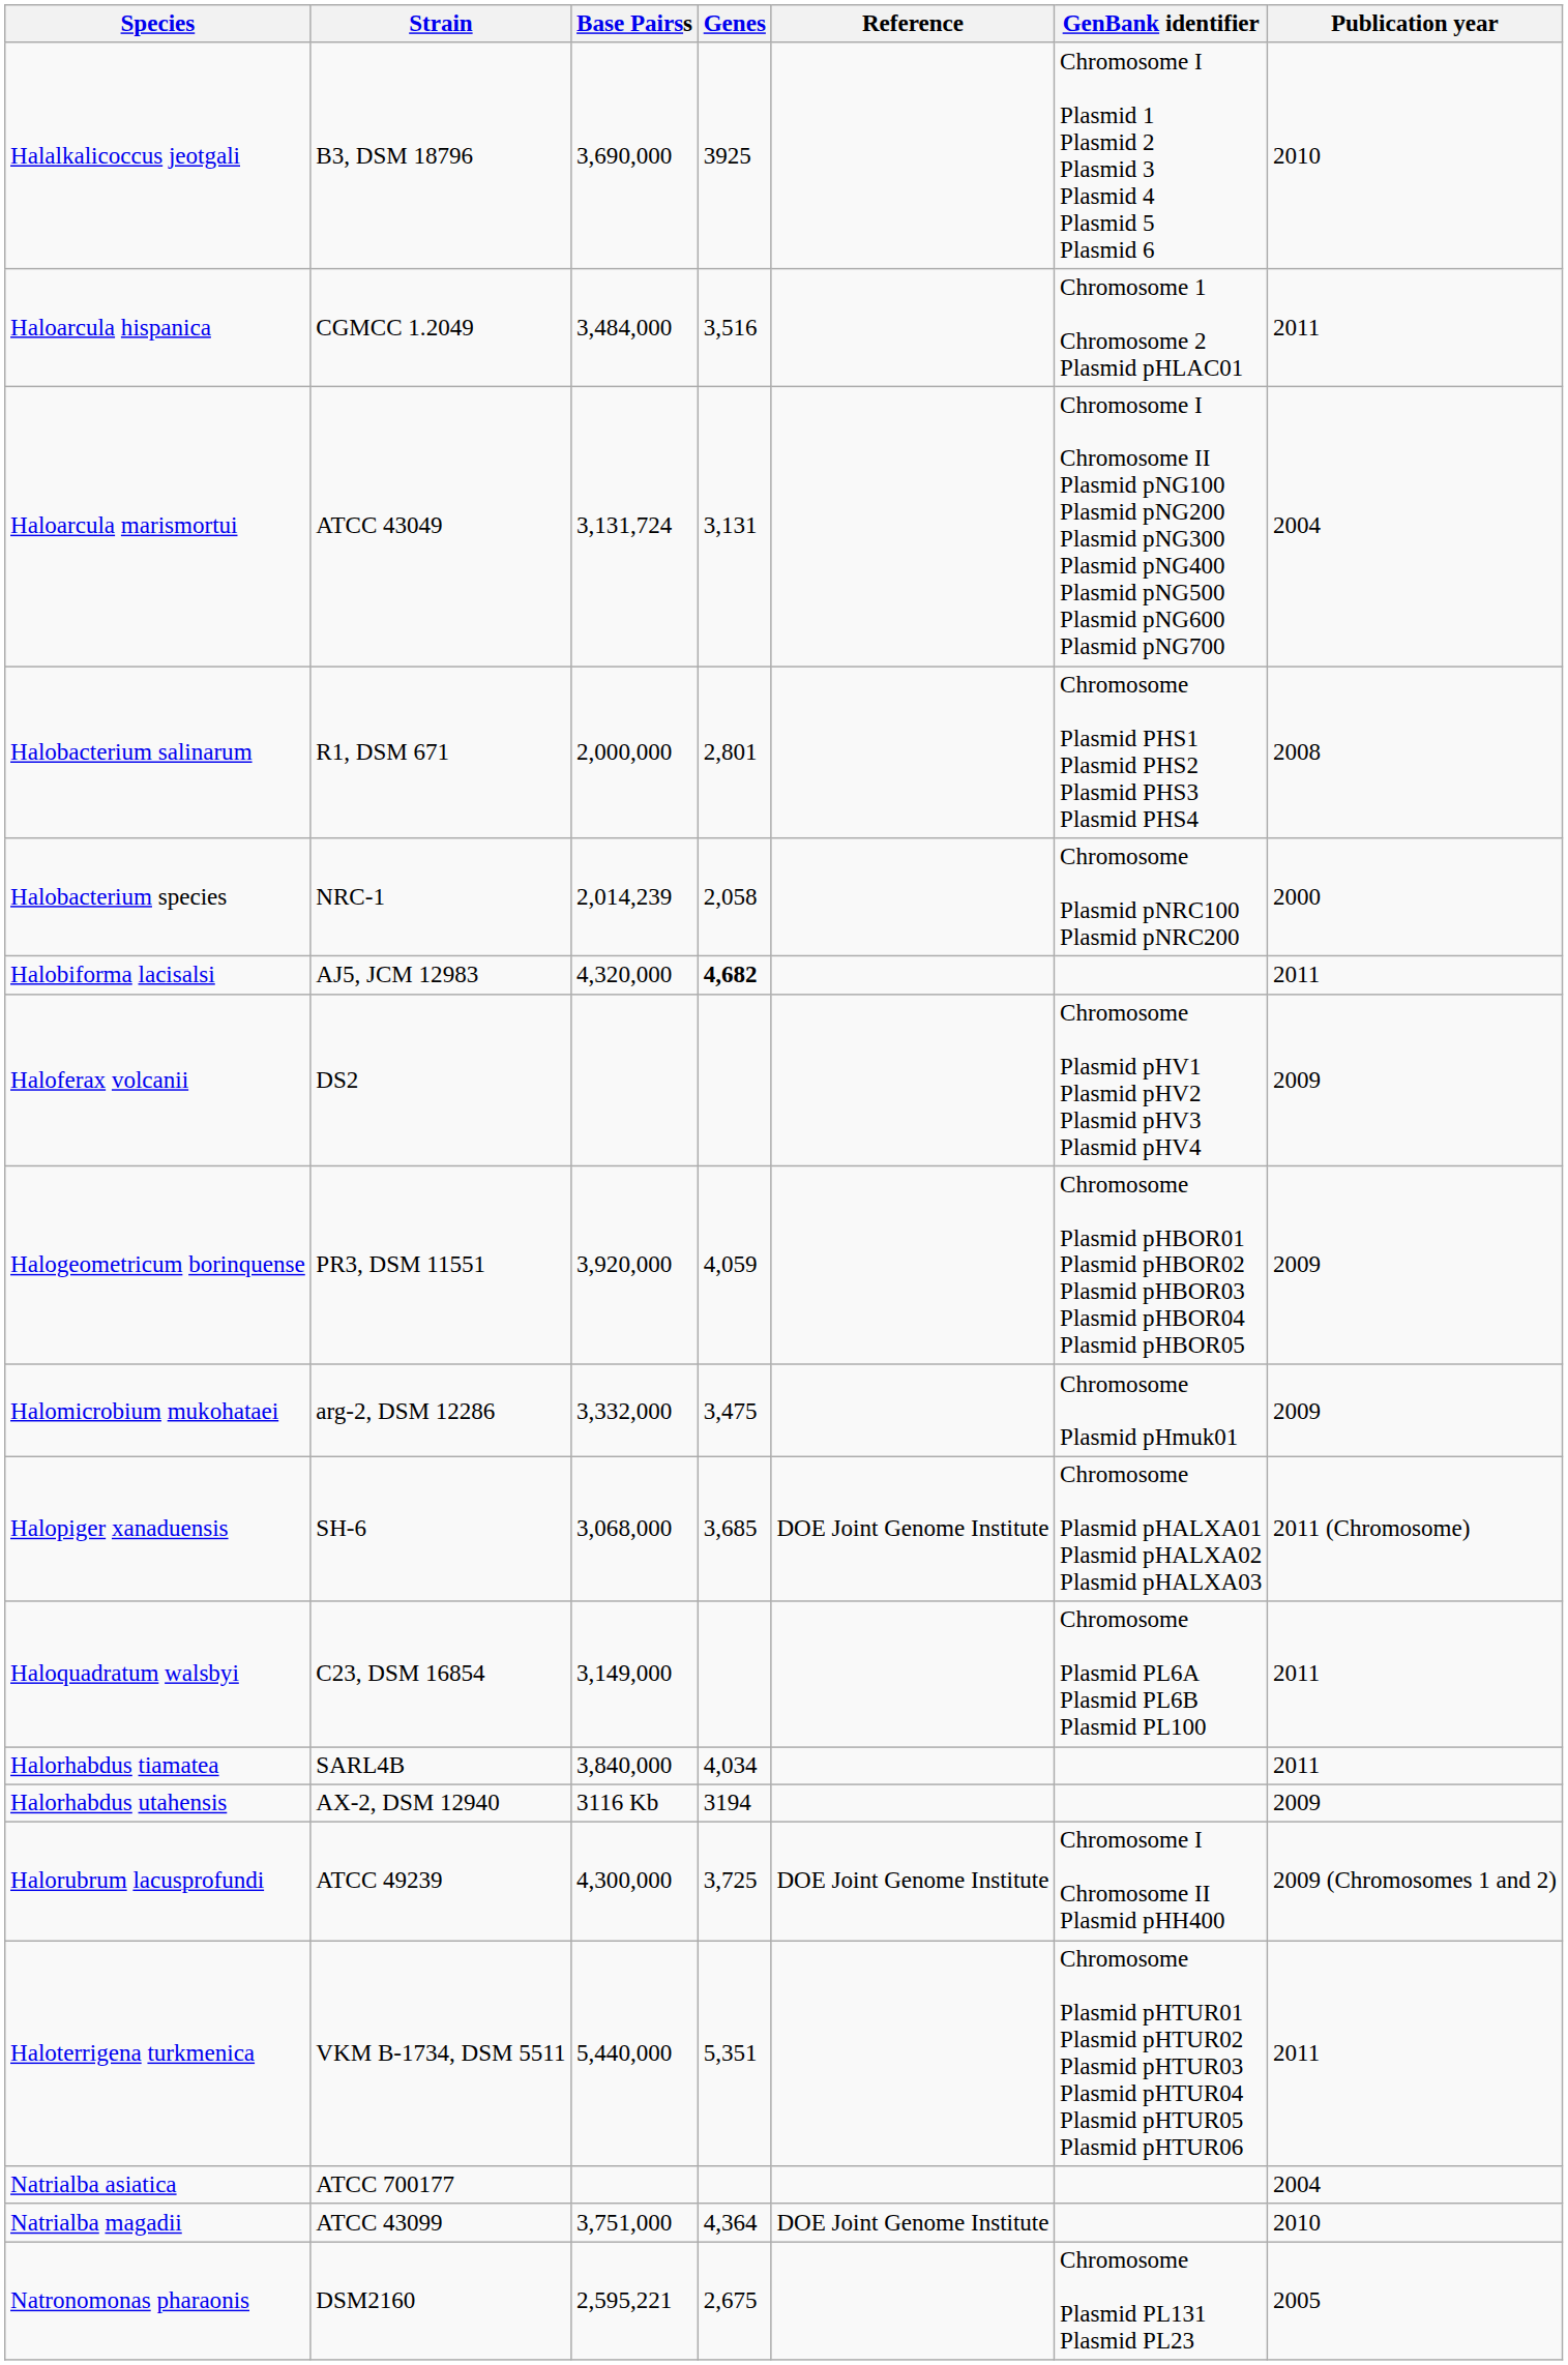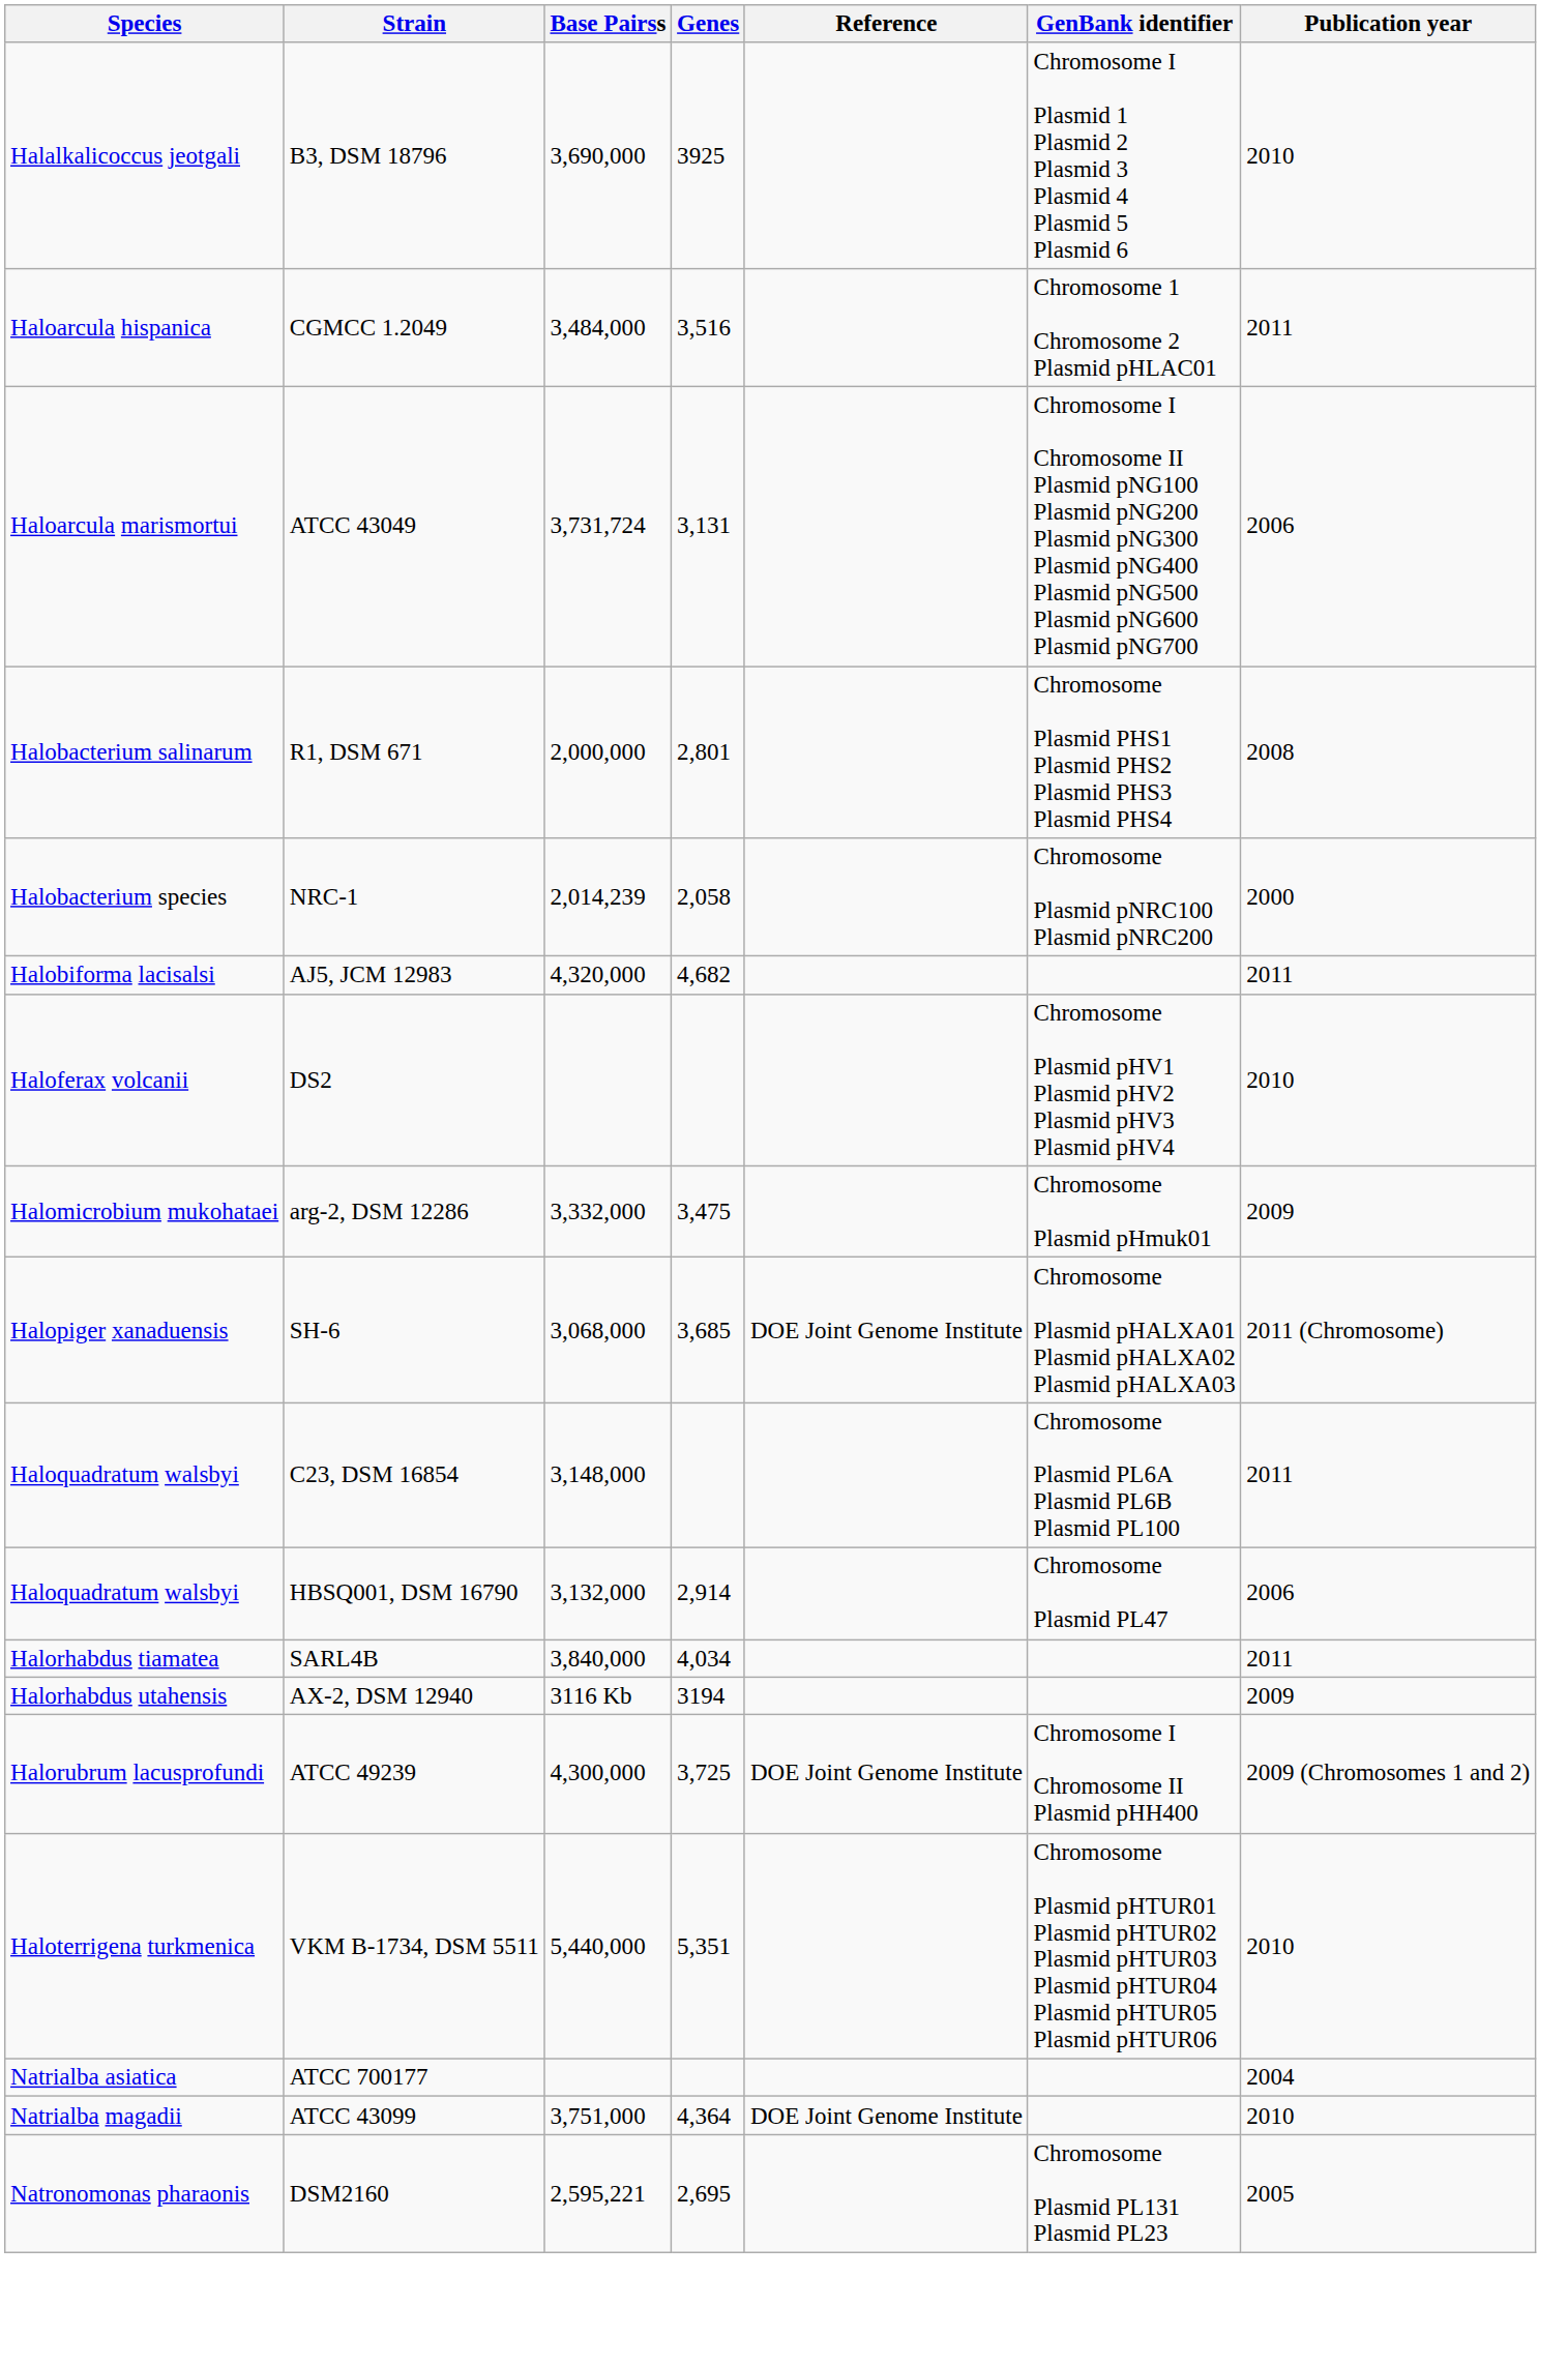ATCC 43049 | Base Pairss: 3,131,724 -> 3,731,724
ATCC 43049 | Publication year: 2004 -> 2006
AJ5, JCM 12983 | Genes: bold -> normal
DS2 | Publication year: 2009 -> 2010
- row: Halogeometricum borinquense | PR3, DSM 11551 | 3,920,000 | 4,059 | Chromosome Plasmid pHBOR01 Plasmid pHBOR02 Plasmid pHBOR03 Plasmid pHBOR04 Plasmid pHBOR05 | 2009
C23, DSM 16854 | Base Pairss: 3,149,000 -> 3,148,000
+ row: Haloquadratum walsbyi | HBSQ001, DSM 16790 | 3,132,000 | 2,914 | Chromosome Plasmid PL47 | 2006
VKM B-1734, DSM 5511 | Publication year: 2011 -> 2010
DSM2160 | Genes: 2,675 -> 2,695
